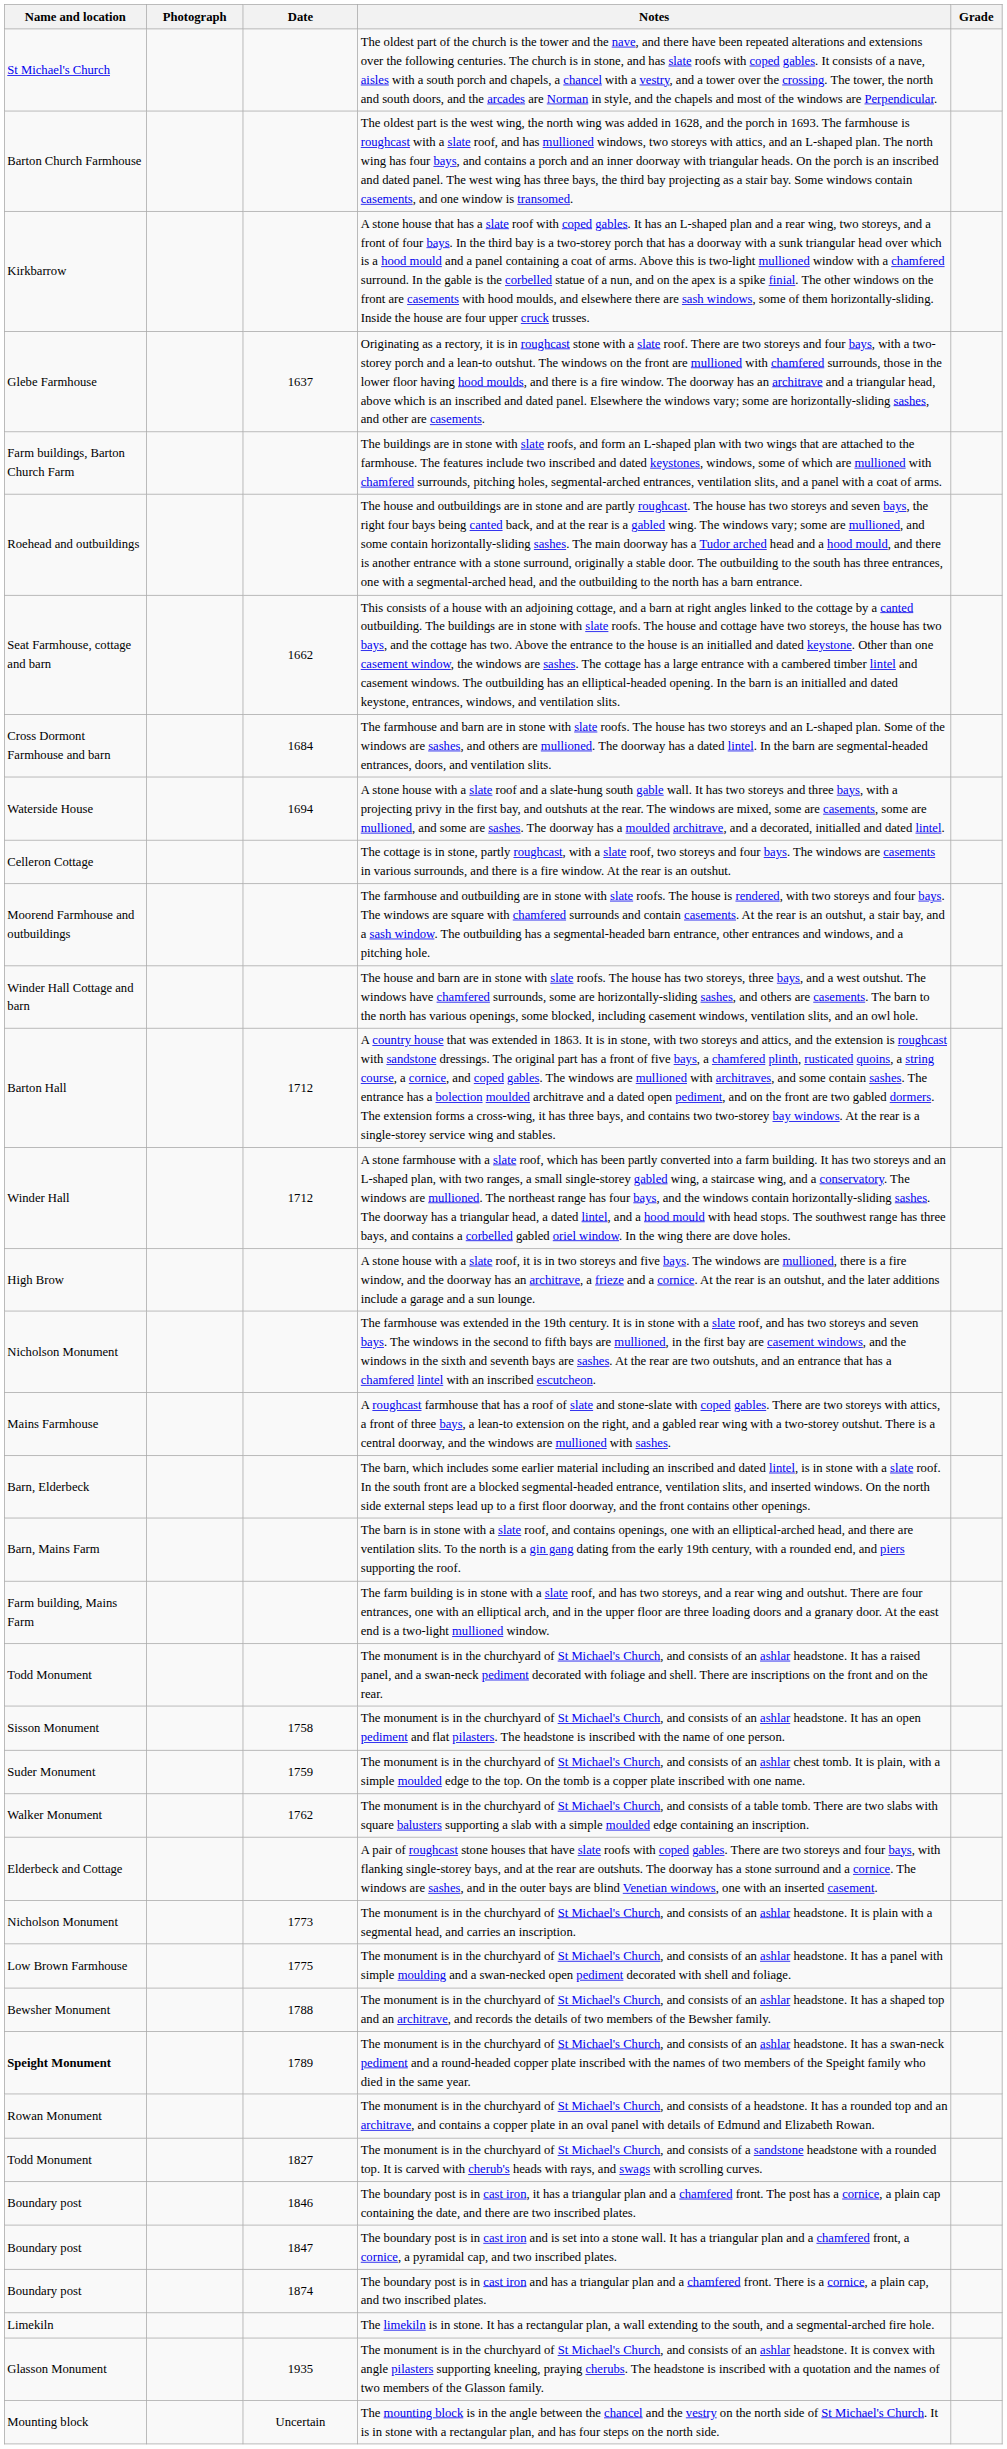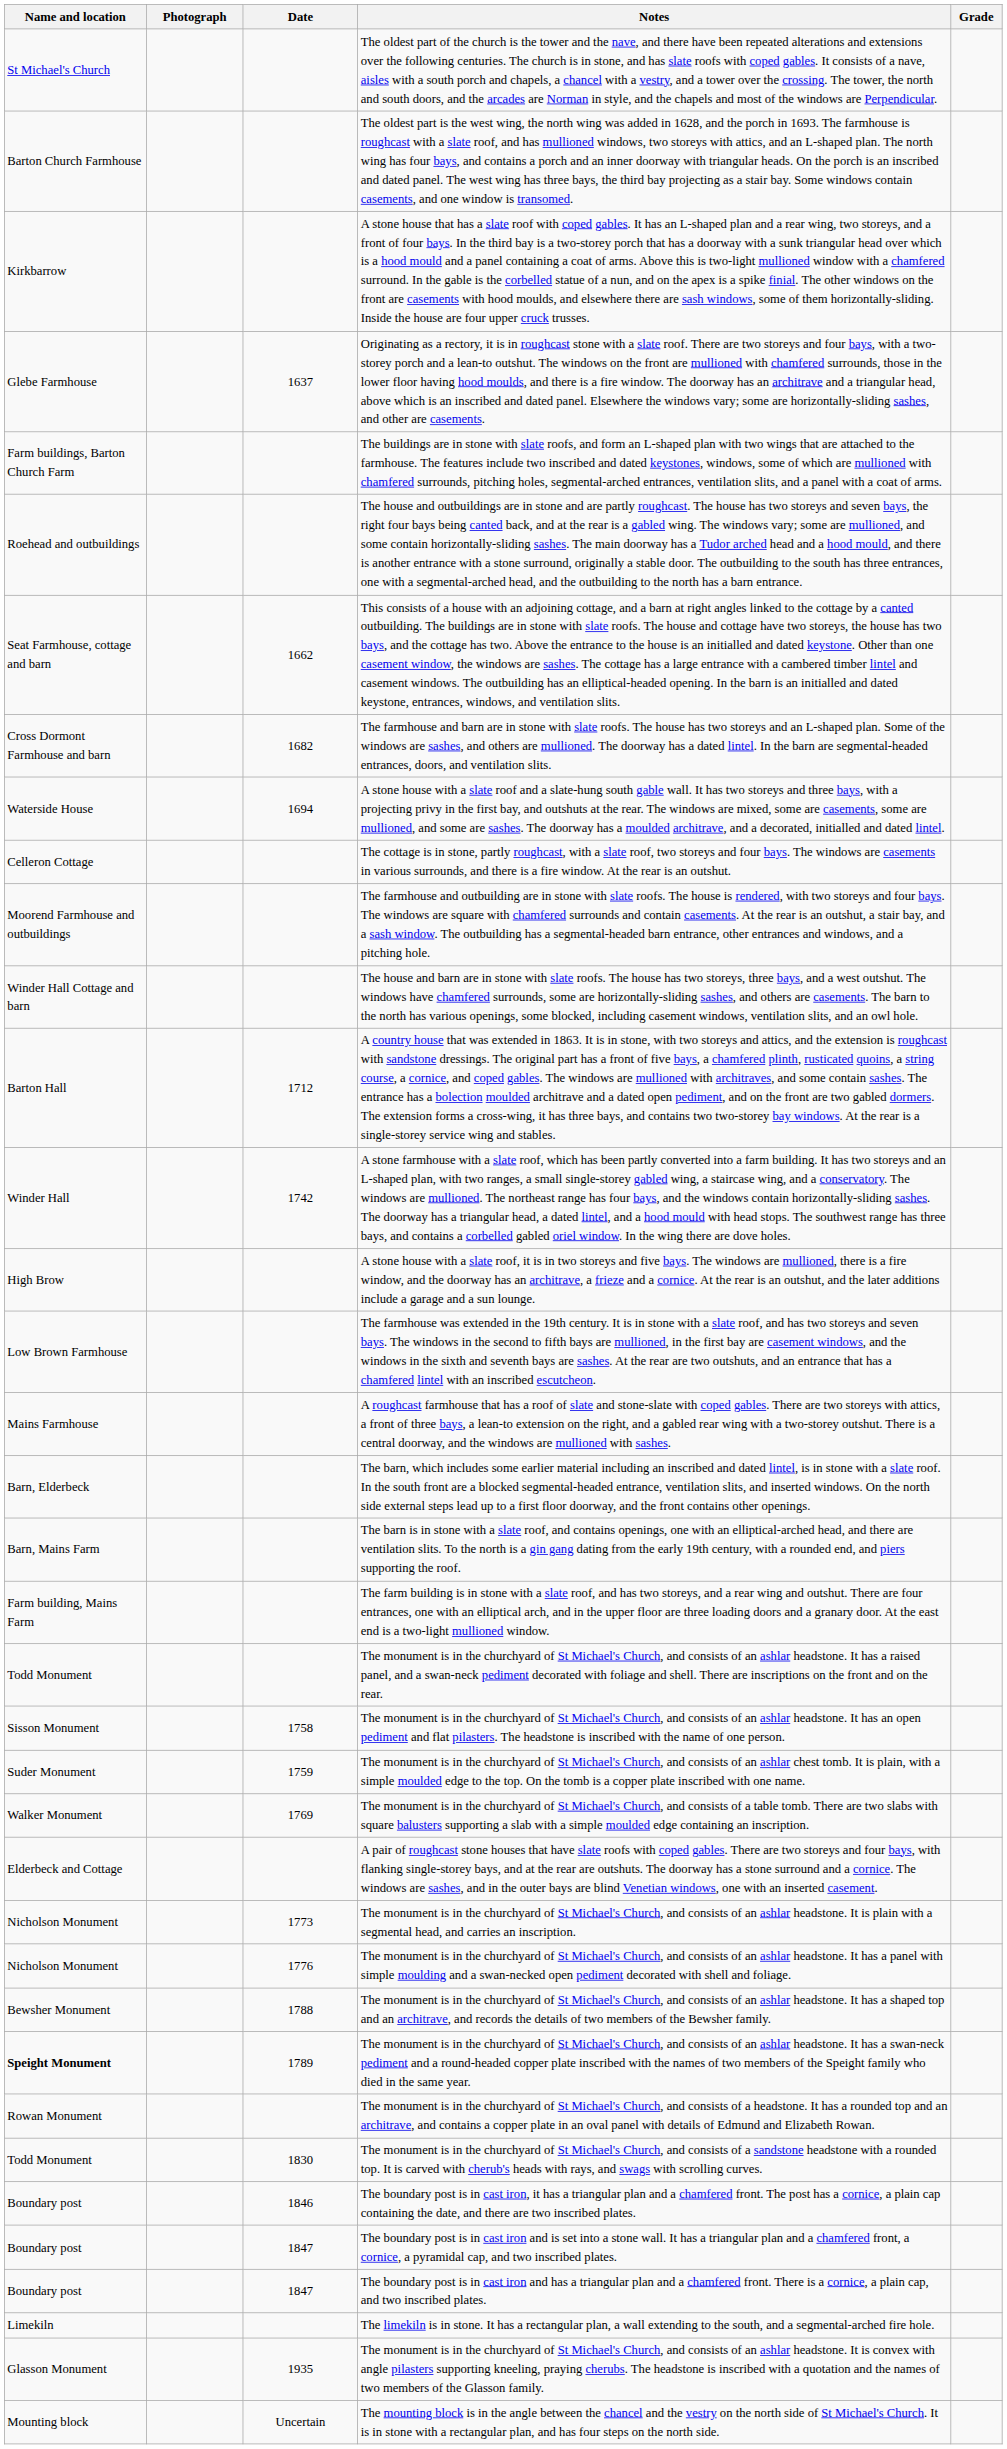row 9 | Date: 1684 -> 1682
row 15 | Date: 1712 -> 1742
row 17 | Name and location: Nicholson Monument -> Low Brown Farmhouse
row 25 | Date: 1762 -> 1769
row 28 | Name and location: Low Brown Farmhouse -> Nicholson Monument
row 28 | Date: 1775 -> 1776
row 32 | Date: 1827 -> 1830
row 35 | Date: 1874 -> 1847
